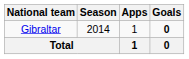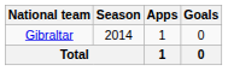Gibraltar | Goals: bold -> normal
